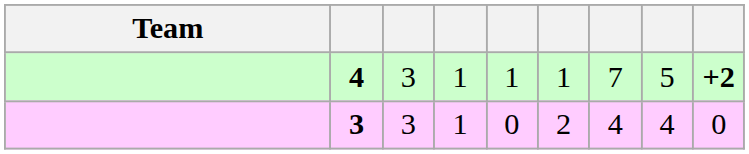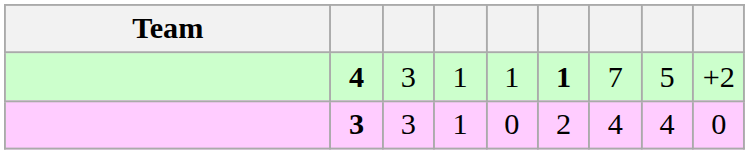row 2 | column 6: normal -> bold
row 2 | column 9: bold -> normal
